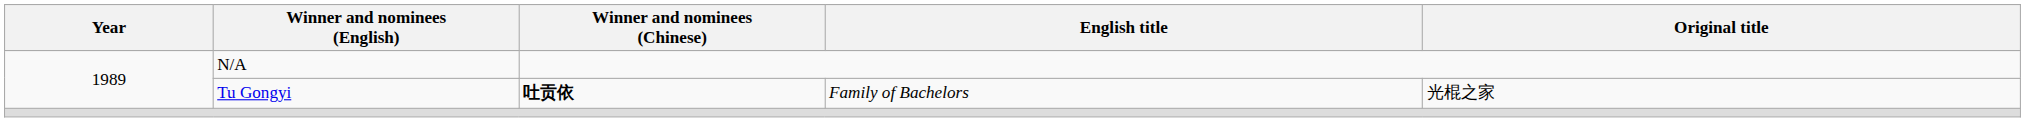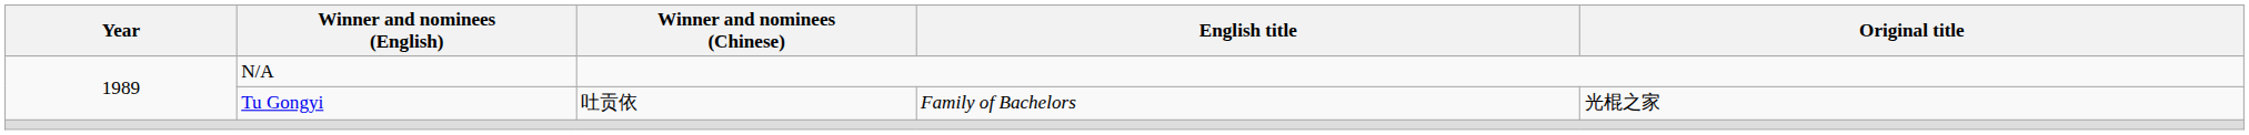Tu Gongyi | Winner and nominees (Chinese): bold -> normal
